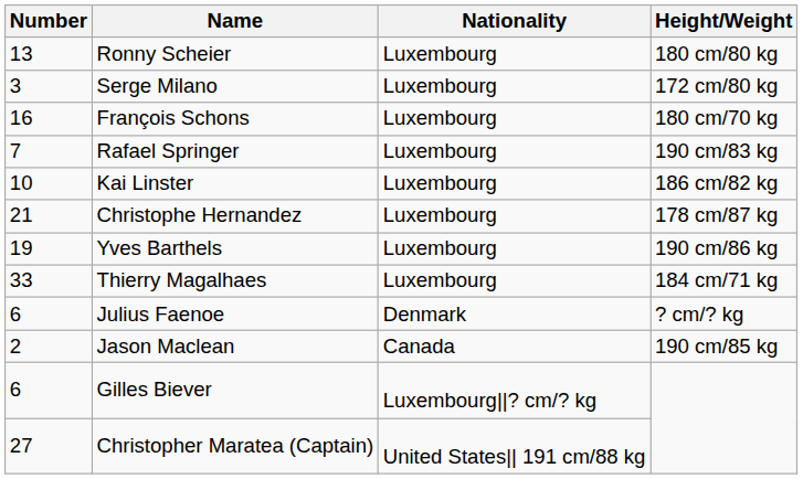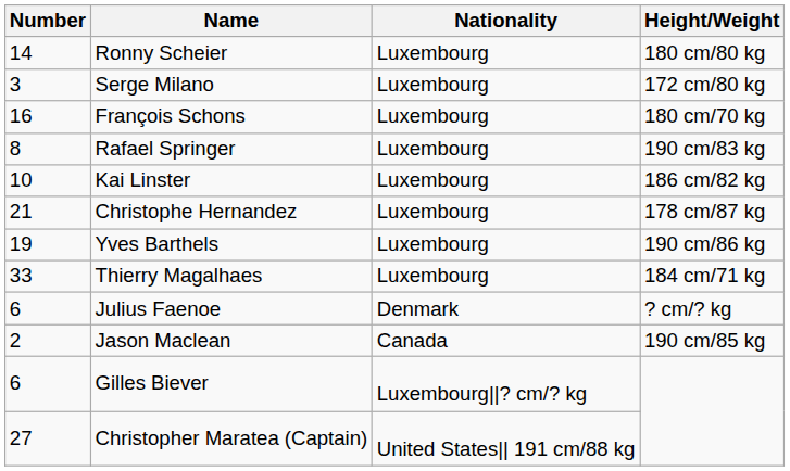Ronny Scheier | Number: 13 -> 14
Rafael Springer | Number: 7 -> 8
